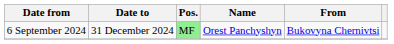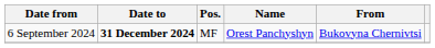6 September 2024 | Date to: normal -> bold
6 September 2024 | Pos.: lightgreen background -> no background
